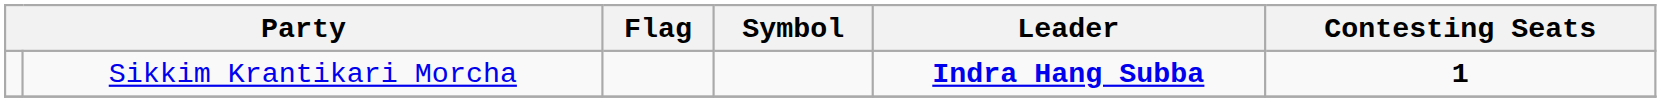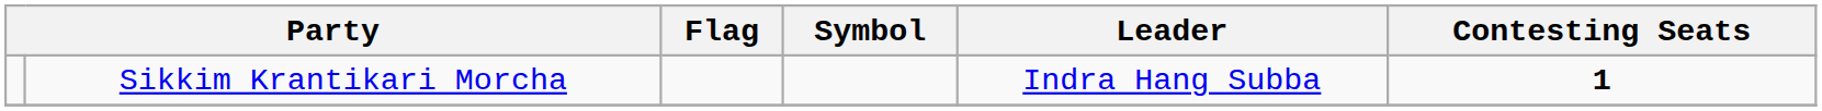Sikkim Krantikari Morcha | Leader: bold -> normal
